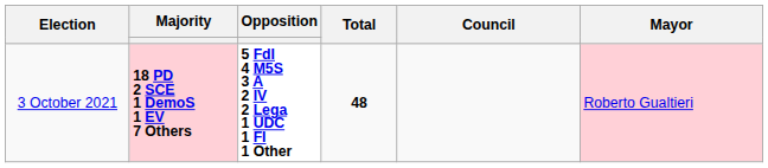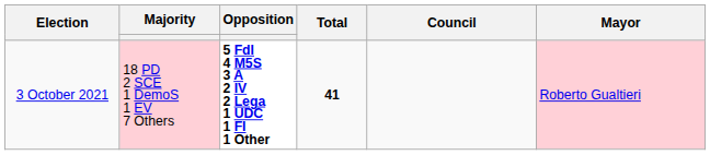3 October 2021 | Majority: bold -> normal
3 October 2021 | Total: 48 -> 41
